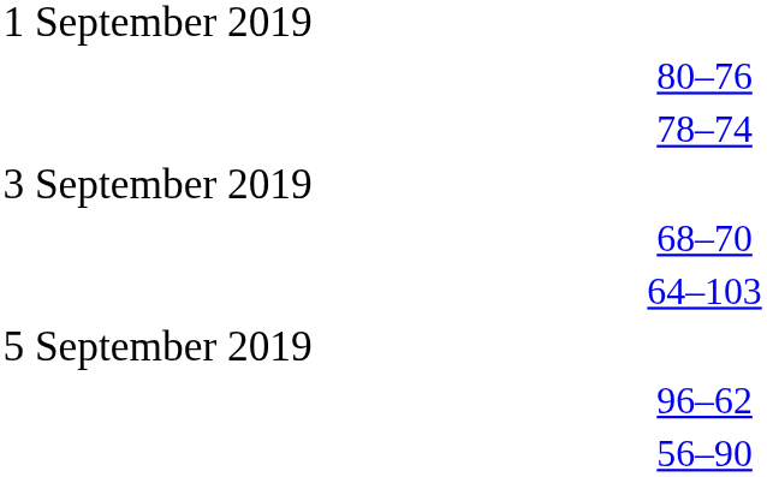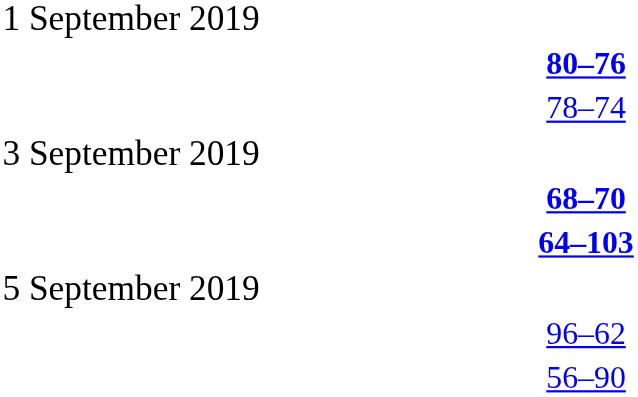80–76 | column 2: normal -> bold
68–70 | column 2: normal -> bold
64–103 | column 2: normal -> bold
